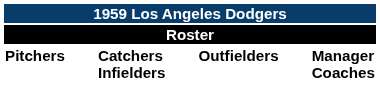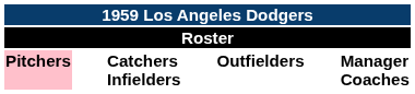Pitchers | column 1: no background -> pink background
